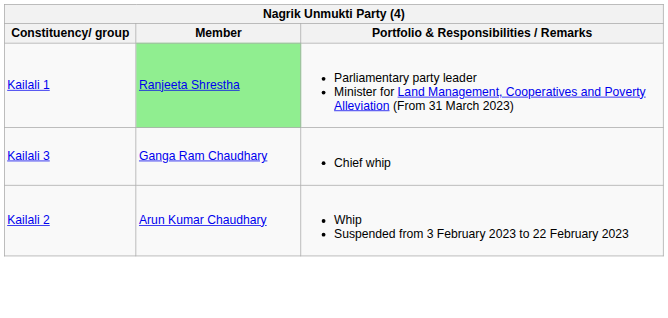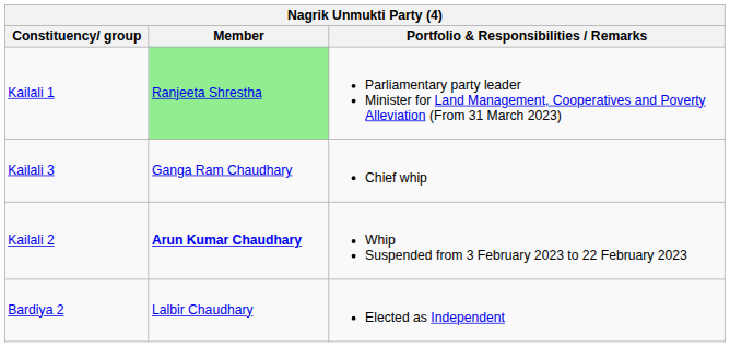Kailali 2 | Member: normal -> bold
+ row: Bardiya 2 | Lalbir Chaudhary | Elected as Independent
